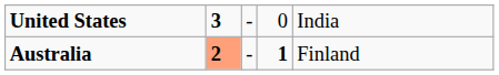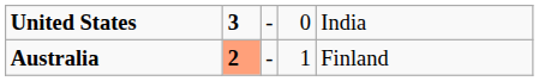Australia | column 4: bold -> normal
